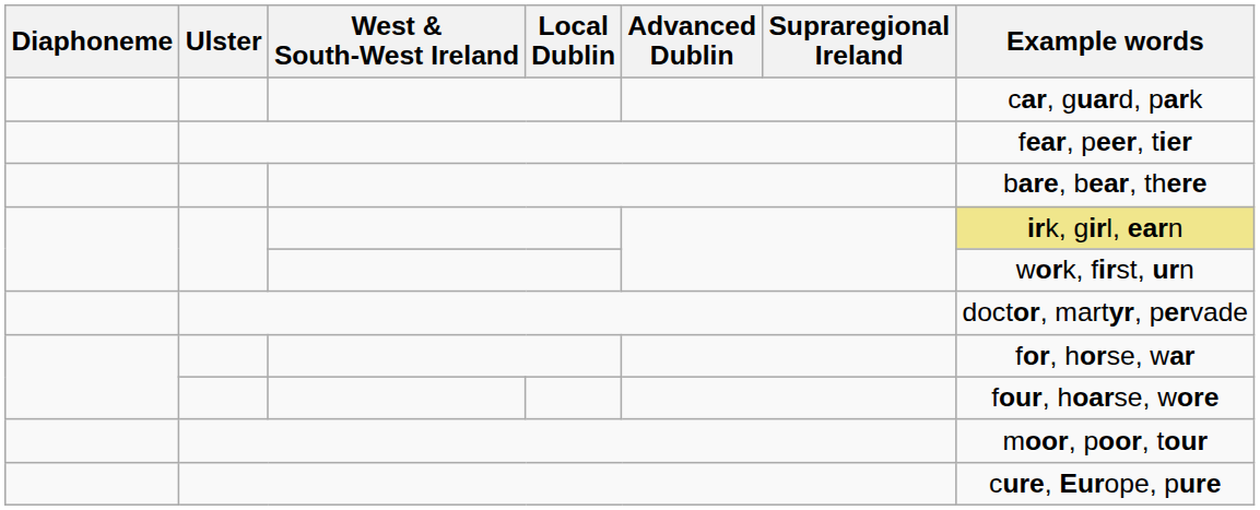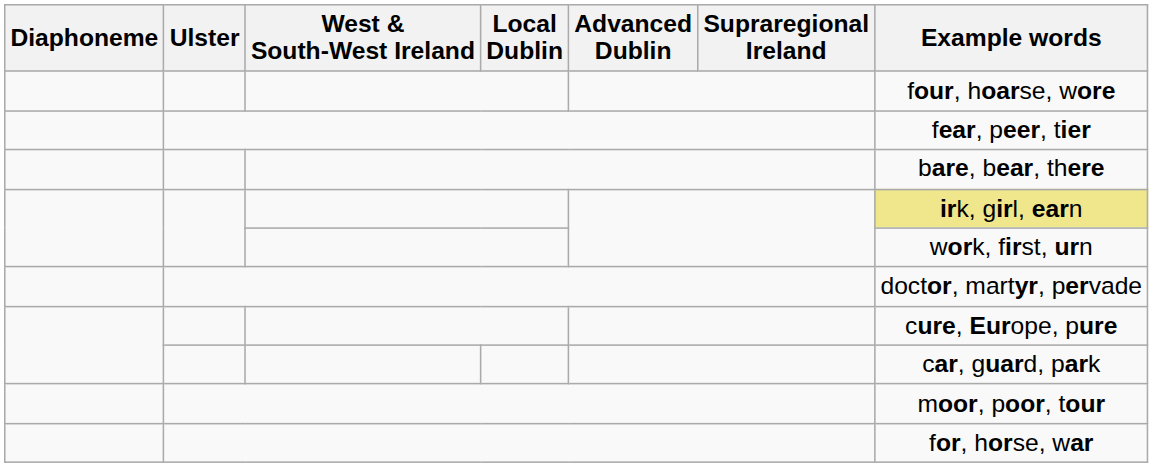row 2 | Example words: car, guard, park -> four, hoarse, wore
row 8 | Example words: for, horse, war -> cure, Europe, pure
row 9 | Example words: four, hoarse, wore -> car, guard, park
row 11 | Example words: cure, Europe, pure -> for, horse, war
